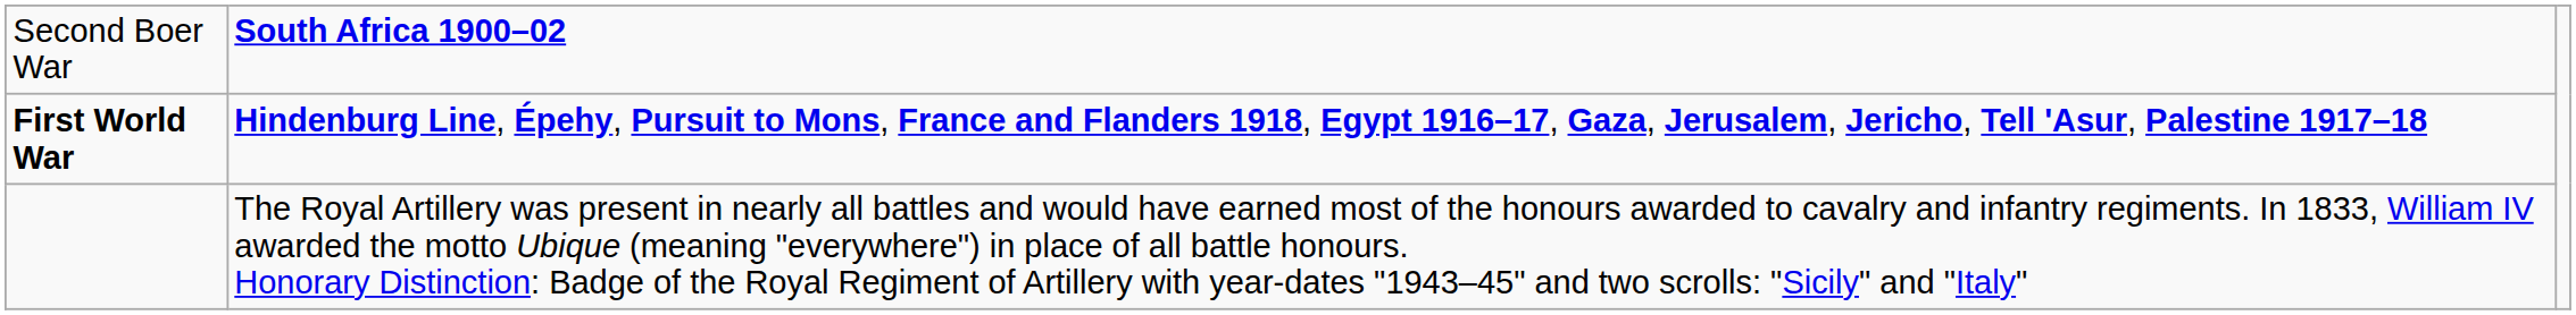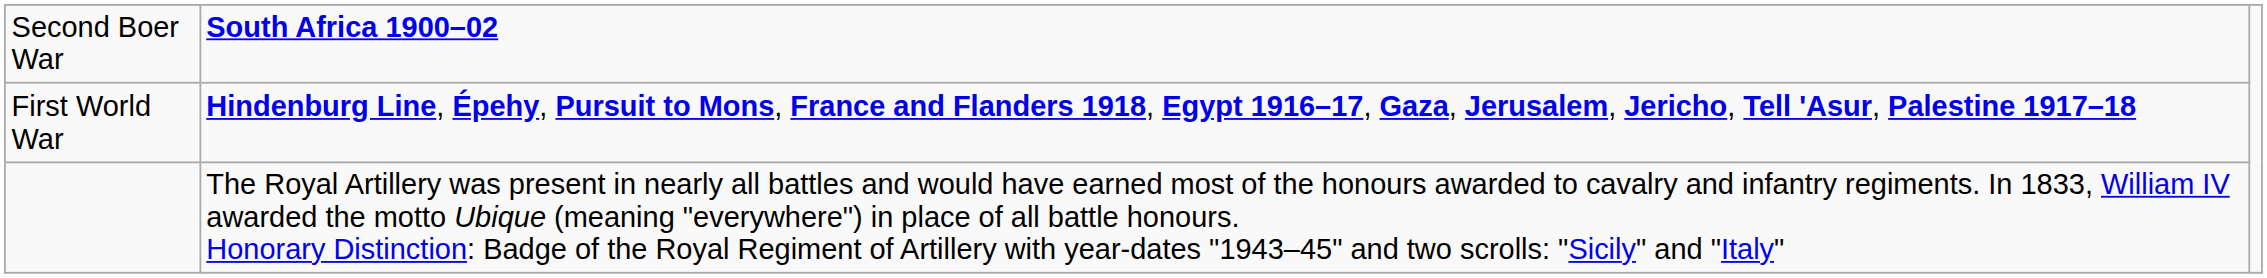First World War | column 1: bold -> normal
